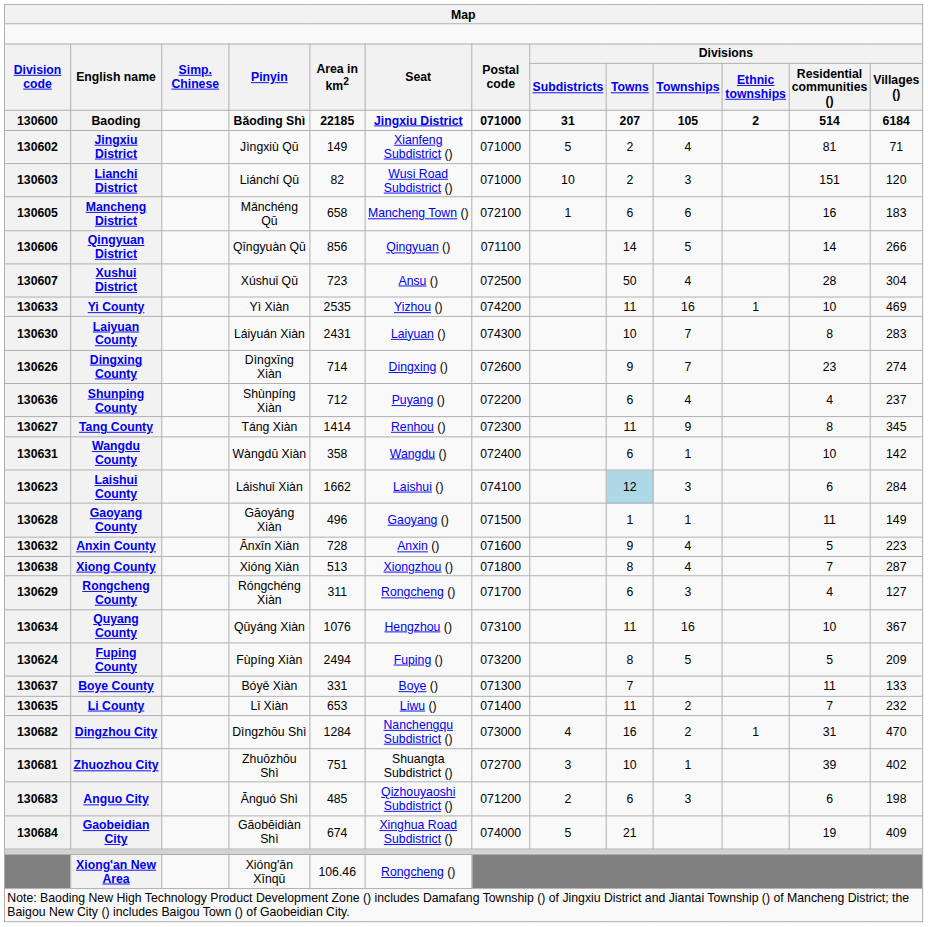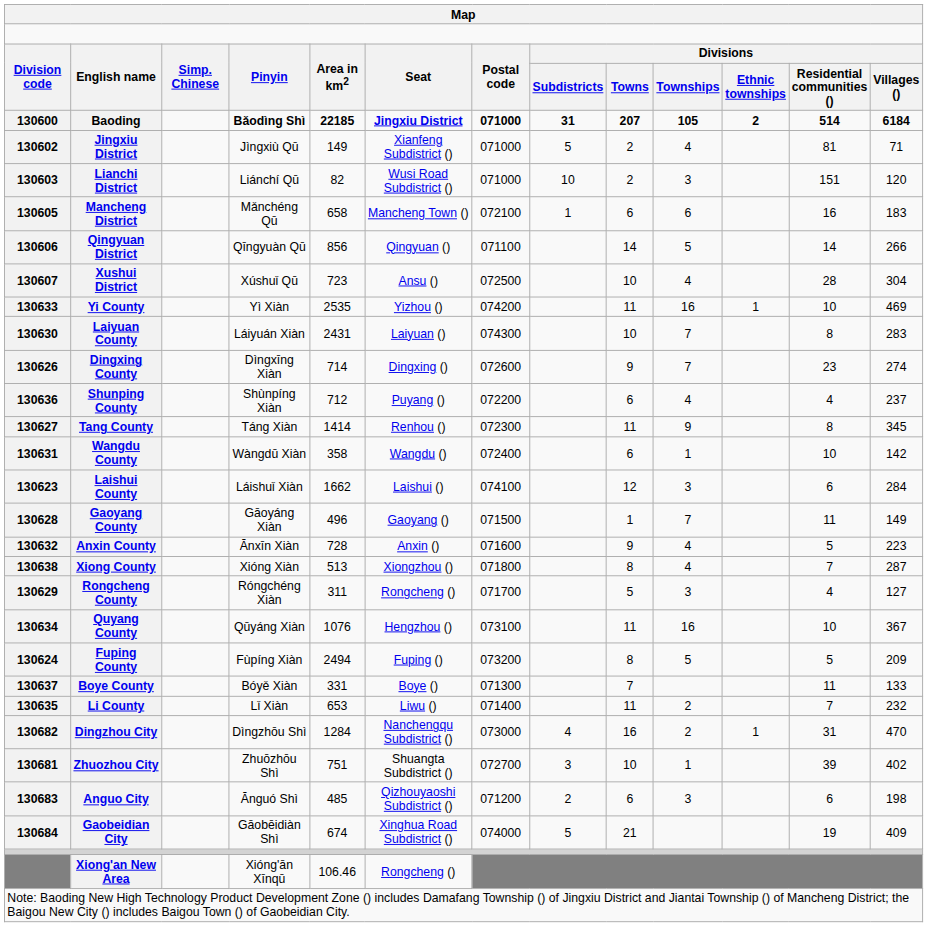Xushui District | column 9: 50 -> 10
Laishui County | column 9: lightblue background -> no background
Gaoyang County | column 10: 1 -> 7
Rongcheng County | column 9: 6 -> 5
